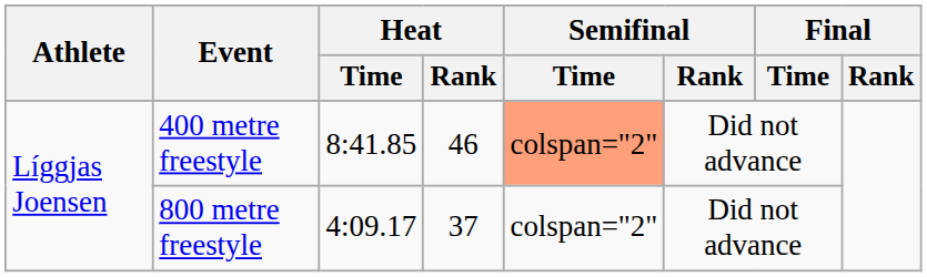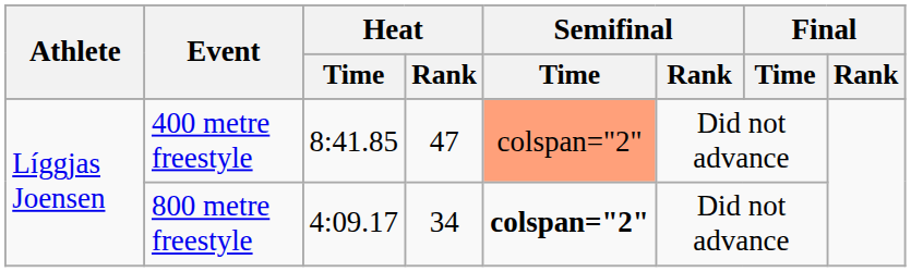400 metre freestyle | Heat / Rank: 46 -> 47
800 metre freestyle | Heat / Rank: 37 -> 34
800 metre freestyle | Semifinal / Time: normal -> bold
